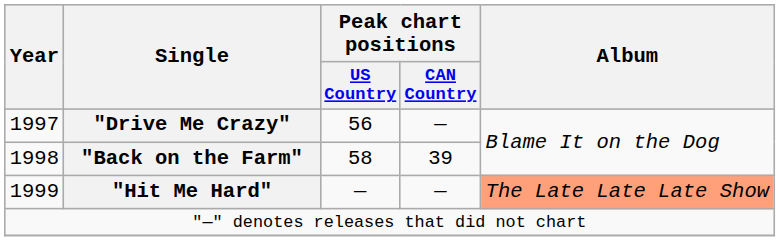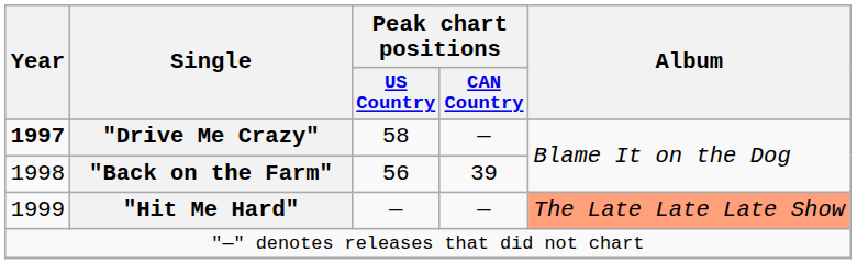"Drive Me Crazy" | Year: normal -> bold
"Drive Me Crazy" | Peak chart positions / US Country: 56 -> 58
"Back on the Farm" | Peak chart positions / US Country: 58 -> 56
